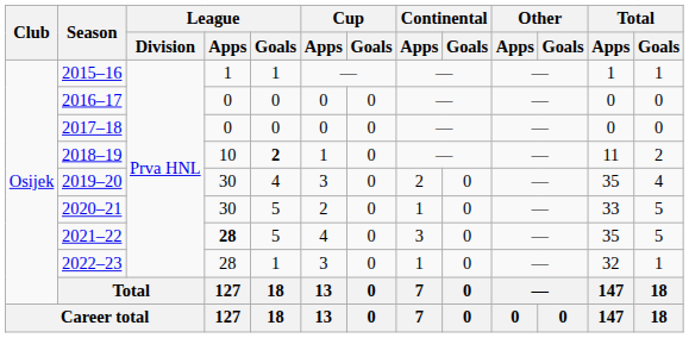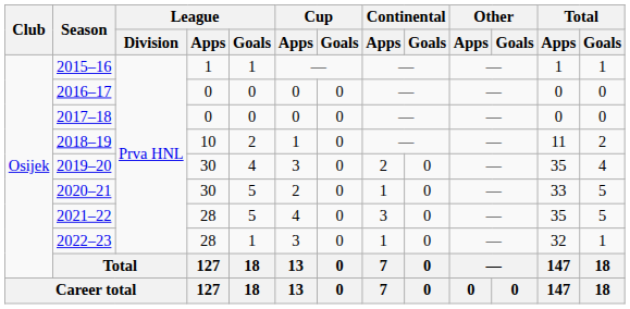2018–19 | League / Goals: bold -> normal
2021–22 | League / Apps: bold -> normal
